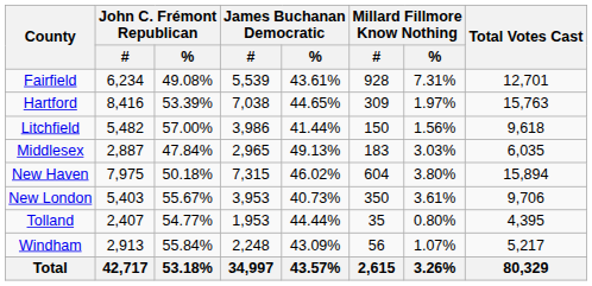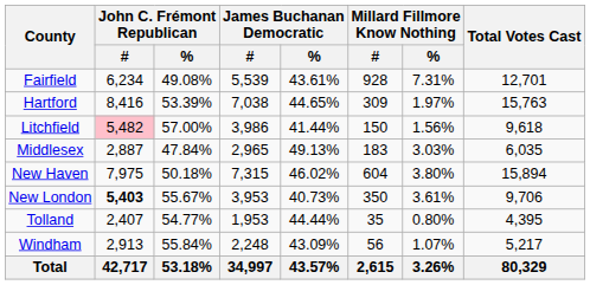Litchfield | John C. Frémont Republican / #: no background -> pink background
New London | John C. Frémont Republican / #: normal -> bold
